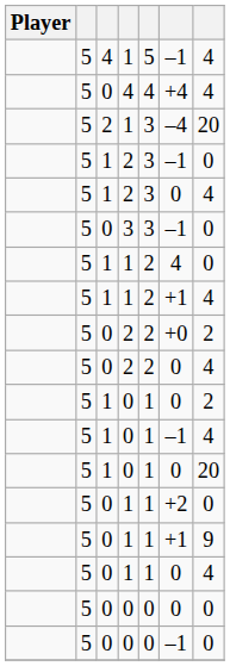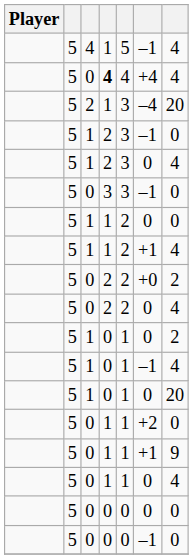row 3 | column 4: normal -> bold
row 8 | column 6: 4 -> 0
